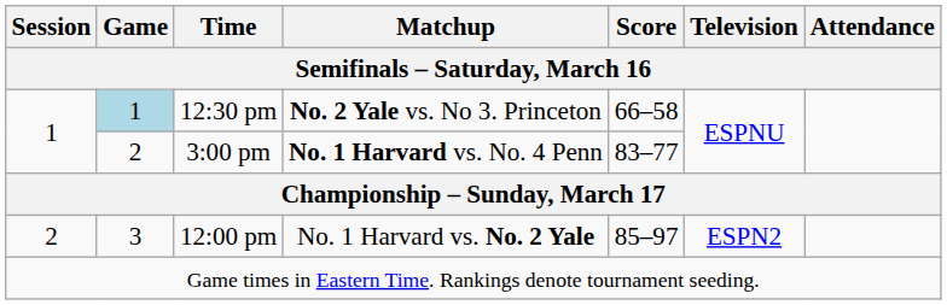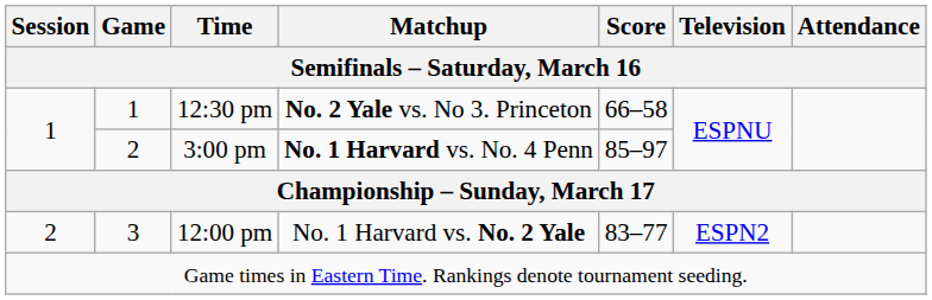12:30 pm | Game: lightblue background -> no background
3:00 pm | Score: 83–77 -> 85–97
12:00 pm | Score: 85–97 -> 83–77
